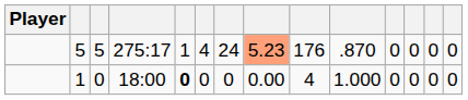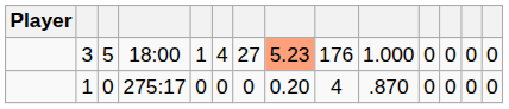row 2 | column 2: 5 -> 3
row 2 | column 4: 275:17 -> 18:00
row 2 | column 7: 24 -> 27
row 2 | column 10: .870 -> 1.000
row 3 | column 4: 18:00 -> 275:17
row 3 | column 5: bold -> normal
row 3 | column 8: 0.00 -> 0.20
row 3 | column 10: 1.000 -> .870
